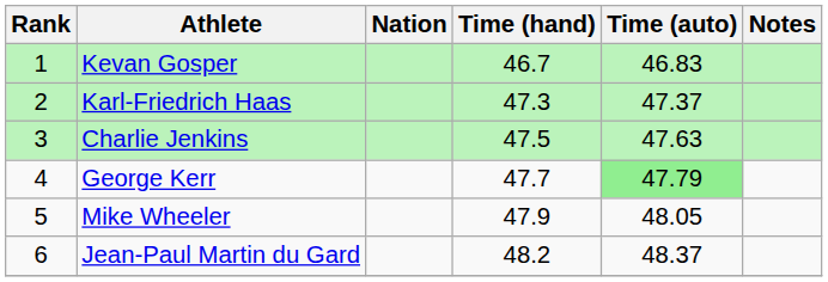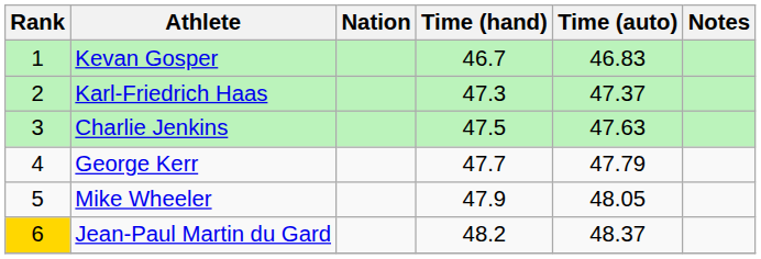George Kerr | Time (auto): lightgreen background -> no background
Jean-Paul Martin du Gard | Rank: no background -> gold background
